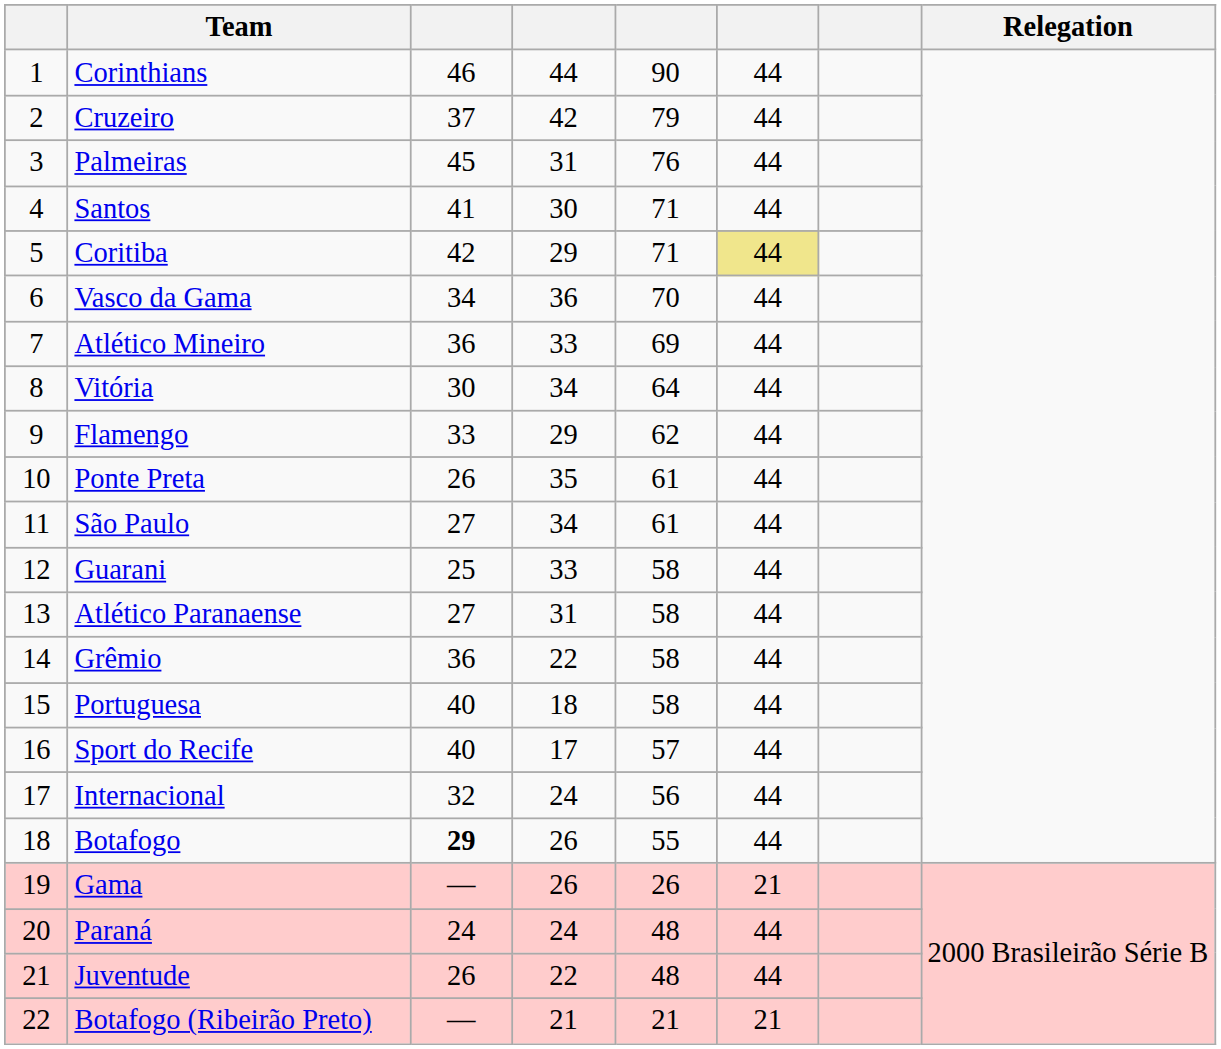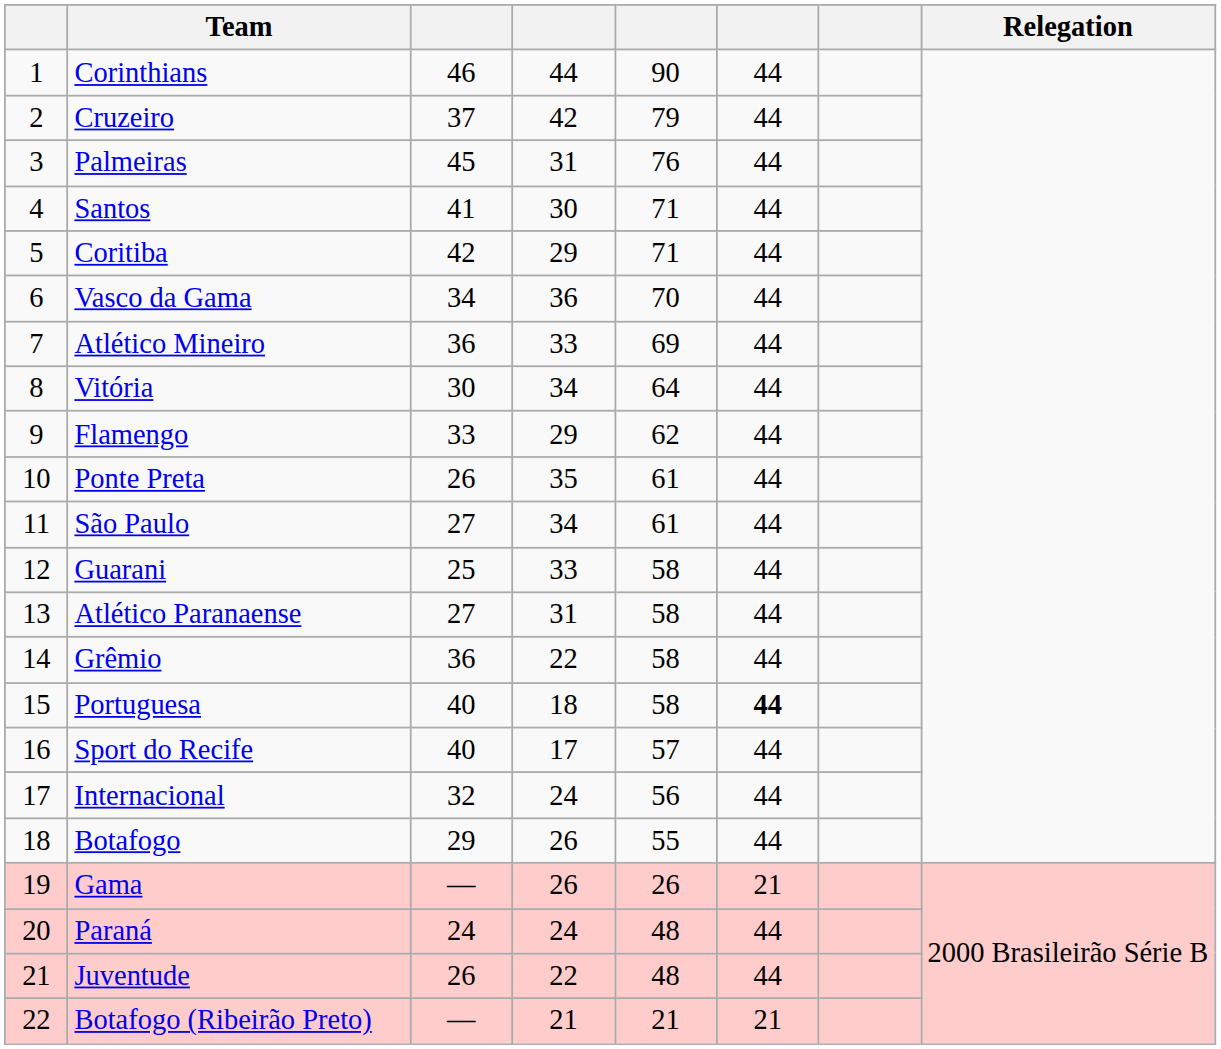Coritiba | column 6: khaki background -> no background
Portuguesa | column 6: normal -> bold
Botafogo | column 3: bold -> normal
